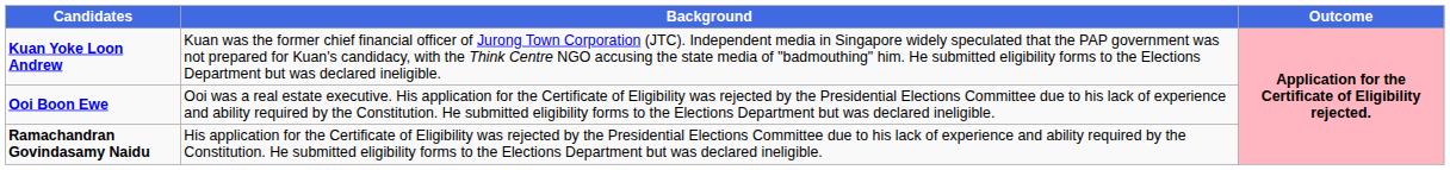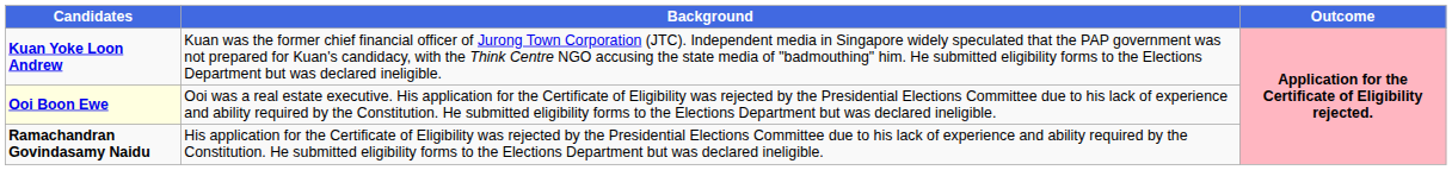Ooi Boon Ewe | Candidates: no background -> lightyellow background
